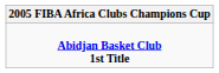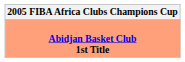row 2 | column 1: no background -> lightsalmon background
